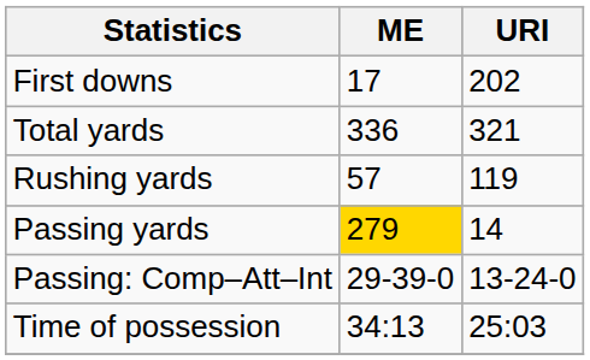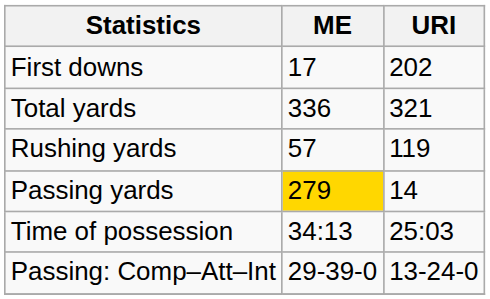rows swapped: Passing: Comp–Att–Int <-> Time of possession
